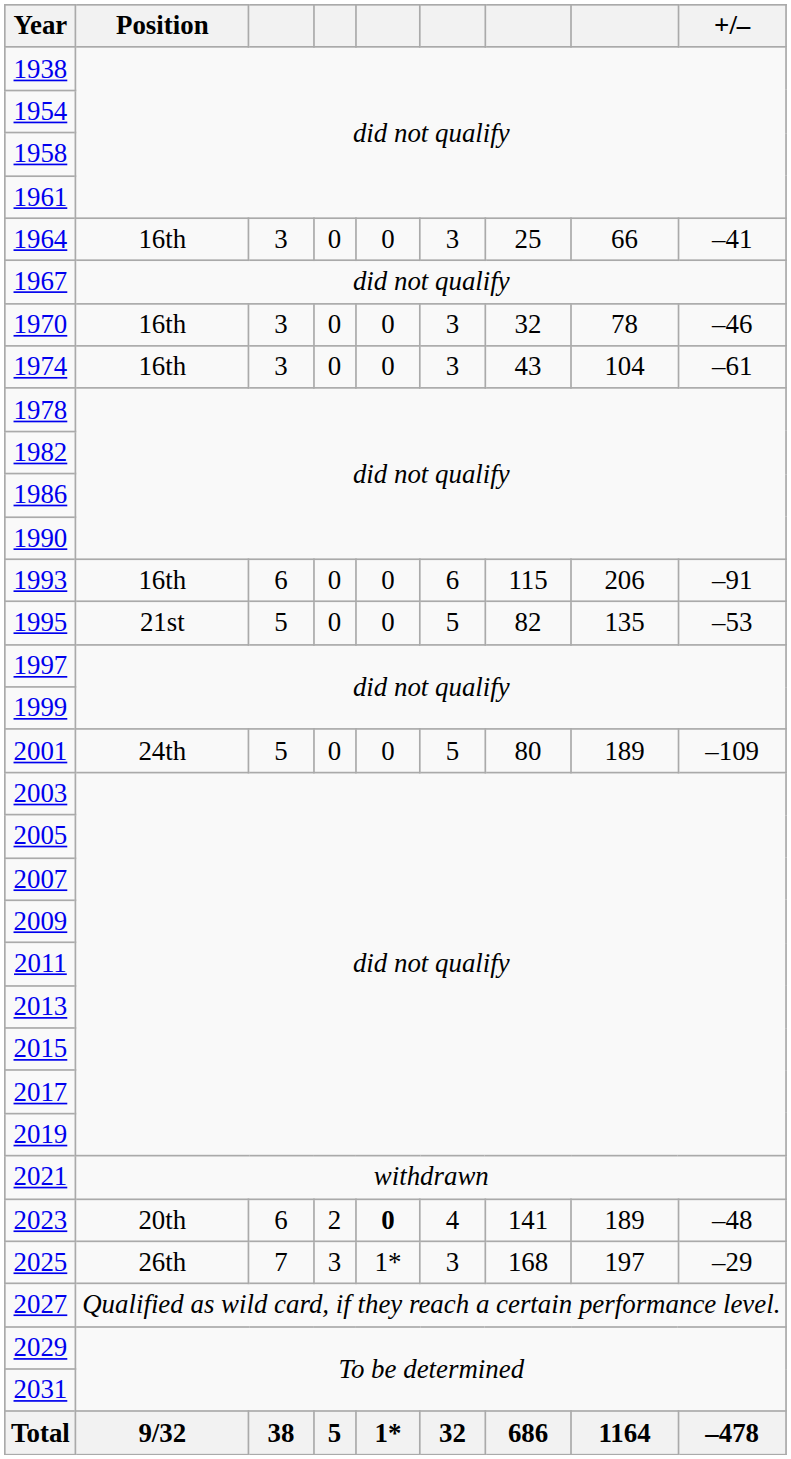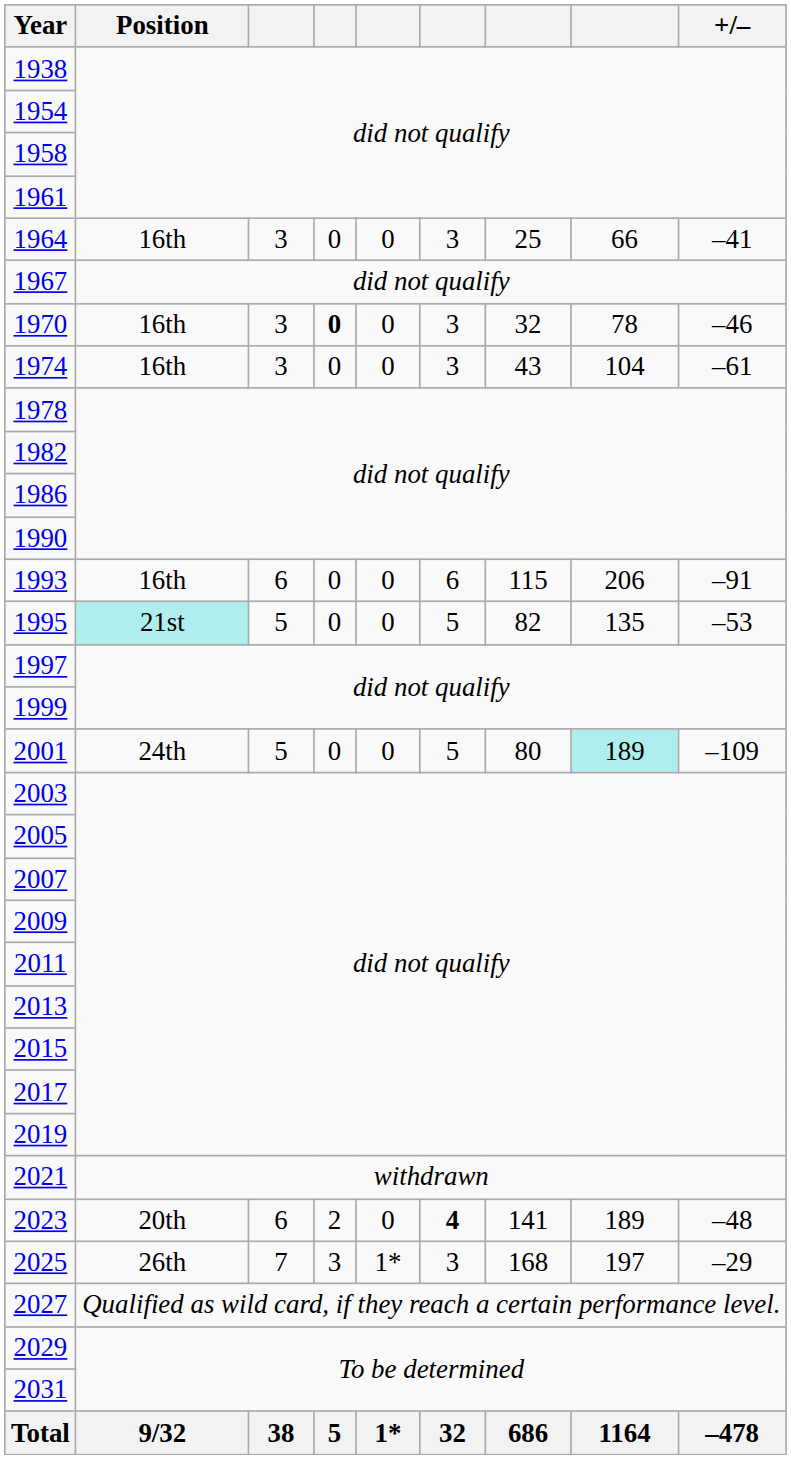1970 | column 4: normal -> bold
1995 | Position: no background -> paleturquoise background
2001 | column 8: no background -> paleturquoise background
2023 | column 5: bold -> normal
2023 | column 6: normal -> bold
